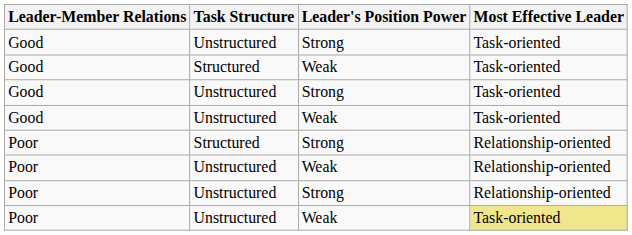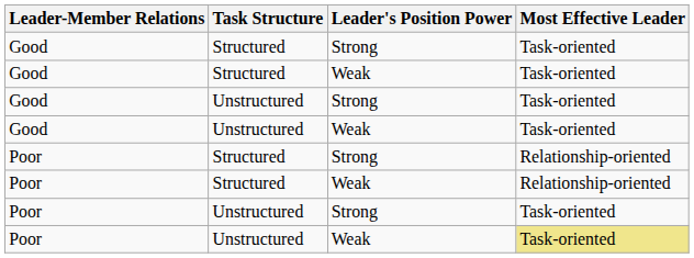row 2 | Task Structure: Unstructured -> Structured
row 7 | Task Structure: Unstructured -> Structured
row 8 | Most Effective Leader: Relationship-oriented -> Task-oriented
